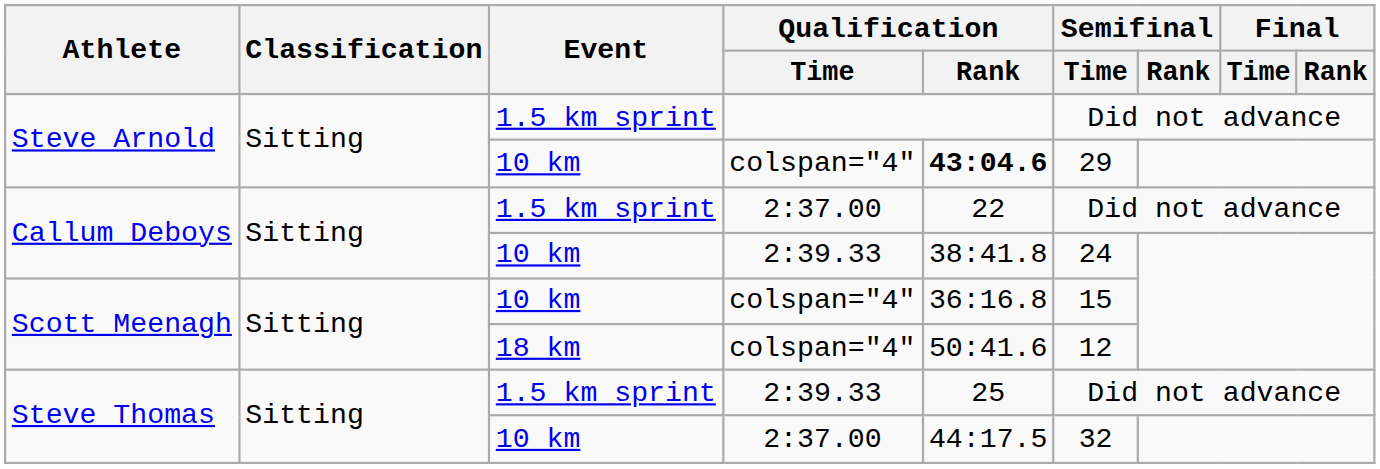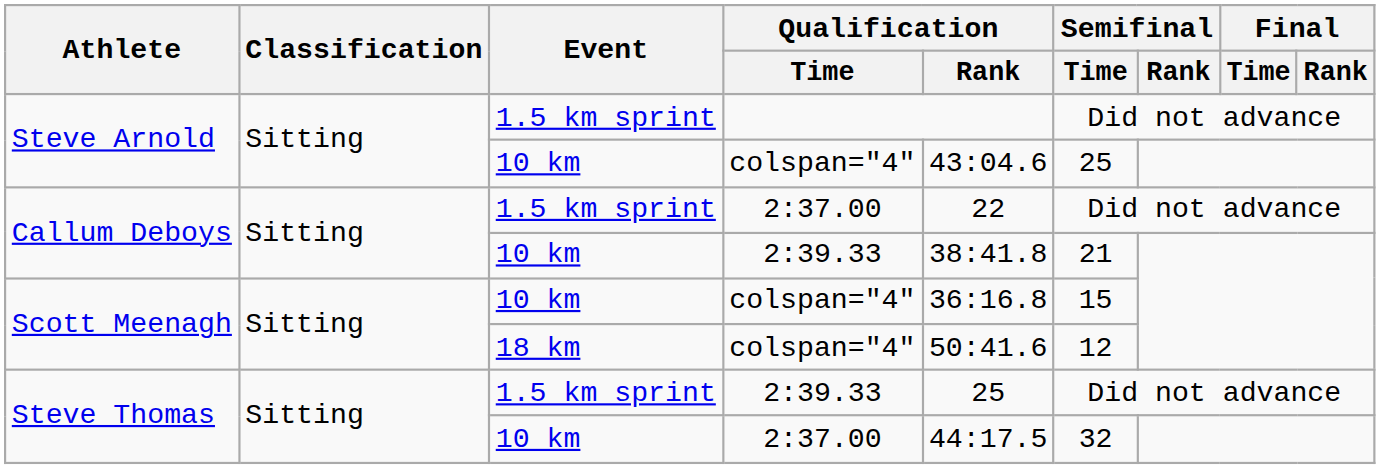Steve Arnold / 10 km | Qualification / Rank: bold -> normal
Steve Arnold / 10 km | Semifinal / Time: 29 -> 25
Callum Deboys / 10 km | Semifinal / Time: 24 -> 21
